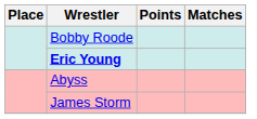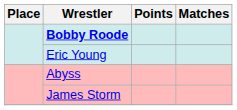Bobby Roode | Wrestler: normal -> bold
Eric Young | Wrestler: bold -> normal
